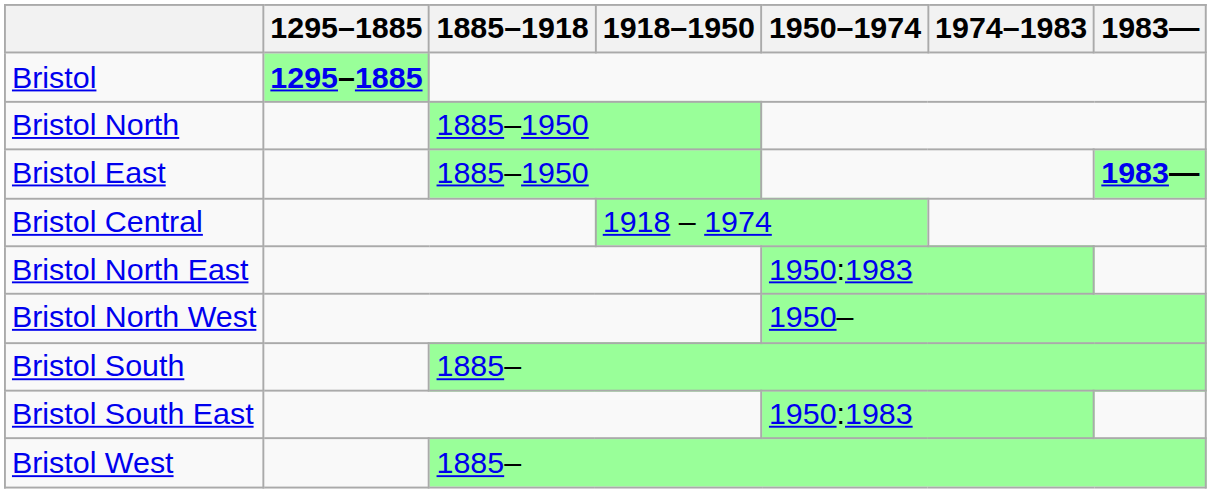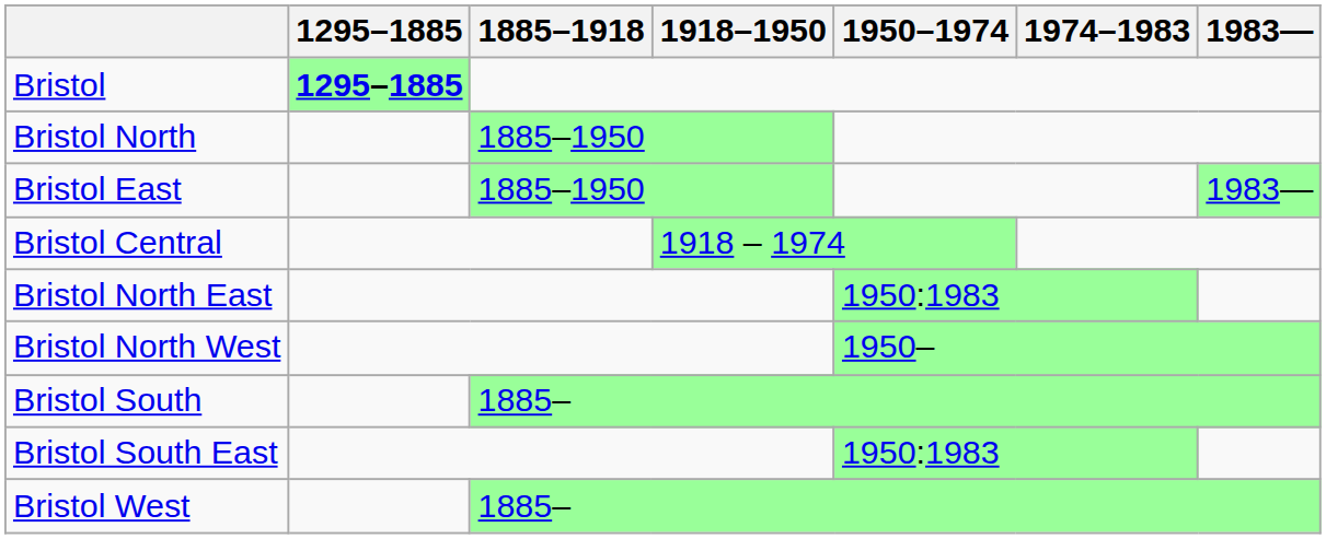Bristol East | 1983—: bold -> normal
